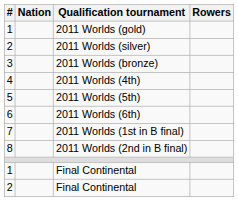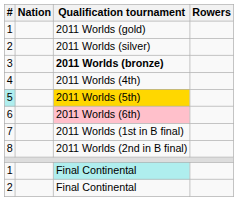2011 Worlds (bronze) | Qualification tournament: normal -> bold
2011 Worlds (5th) | #: no background -> paleturquoise background
2011 Worlds (5th) | Qualification tournament: no background -> gold background
2011 Worlds (6th) | Qualification tournament: no background -> pink background
1 / Final Continental | Qualification tournament: no background -> paleturquoise background
